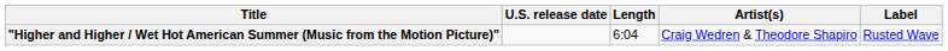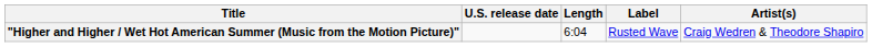columns swapped: Artist(s) <-> Label
